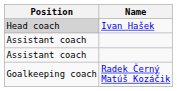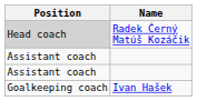row 2 | Name: Ivan Hašek -> Radek Černý Matúš Kozáčik
row 5 | Name: Radek Černý Matúš Kozáčik -> Ivan Hašek
